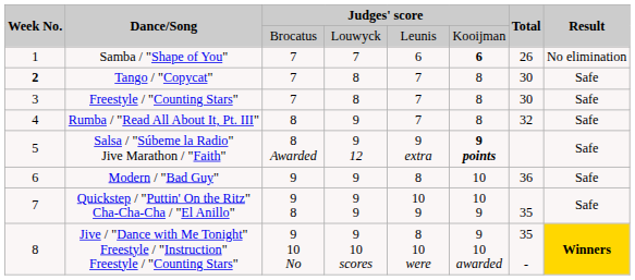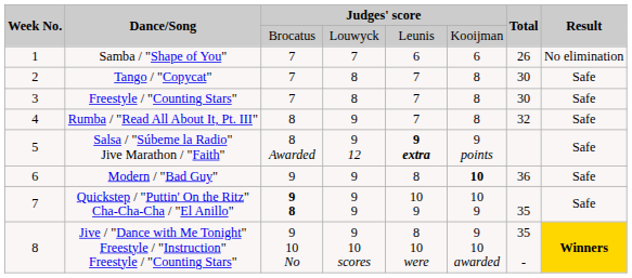Samba / "Shape of You" | column 6: bold -> normal
Tango / "Copycat" | Week No.: bold -> normal
Salsa / "Súbeme la Radio" Jive Marathon / "Faith" | column 5: normal -> bold
Salsa / "Súbeme la Radio" Jive Marathon / "Faith" | column 6: bold -> normal
Modern / "Bad Guy" | column 6: normal -> bold
Quickstep / "Puttin' On the Ritz" Cha-Cha-Cha / "El Anillo" | column 3: normal -> bold
